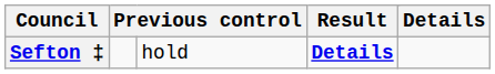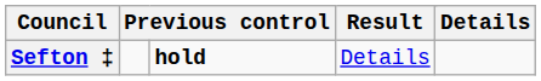Sefton ‡ | column 3: normal -> bold
Sefton ‡ | column 4: bold -> normal
